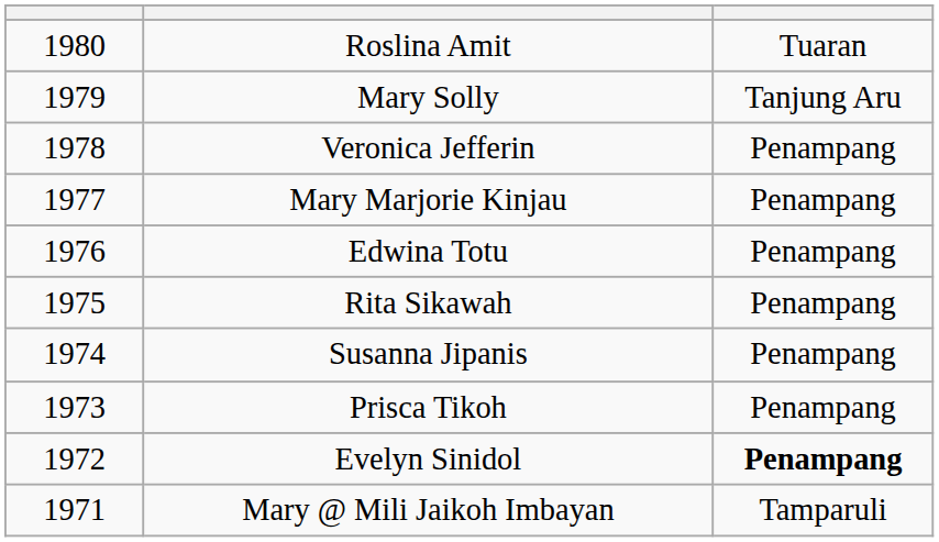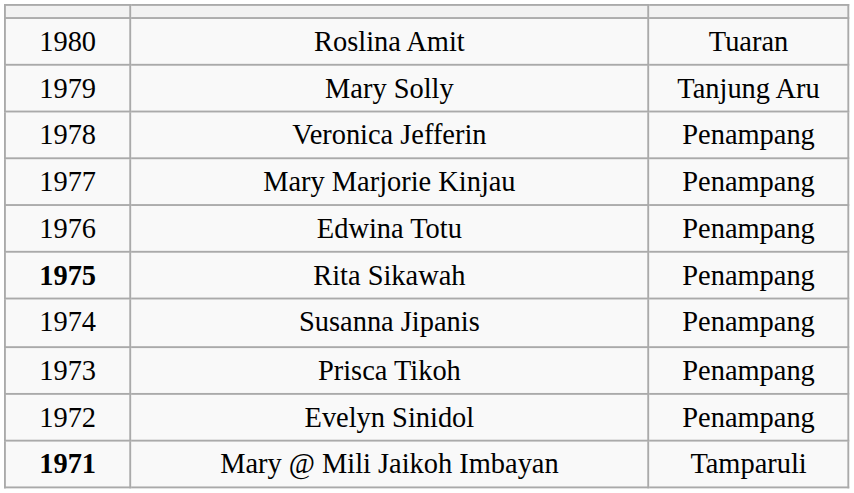Rita Sikawah | column 1: normal -> bold
Evelyn Sinidol | column 3: bold -> normal
Mary @ Mili Jaikoh Imbayan | column 1: normal -> bold
